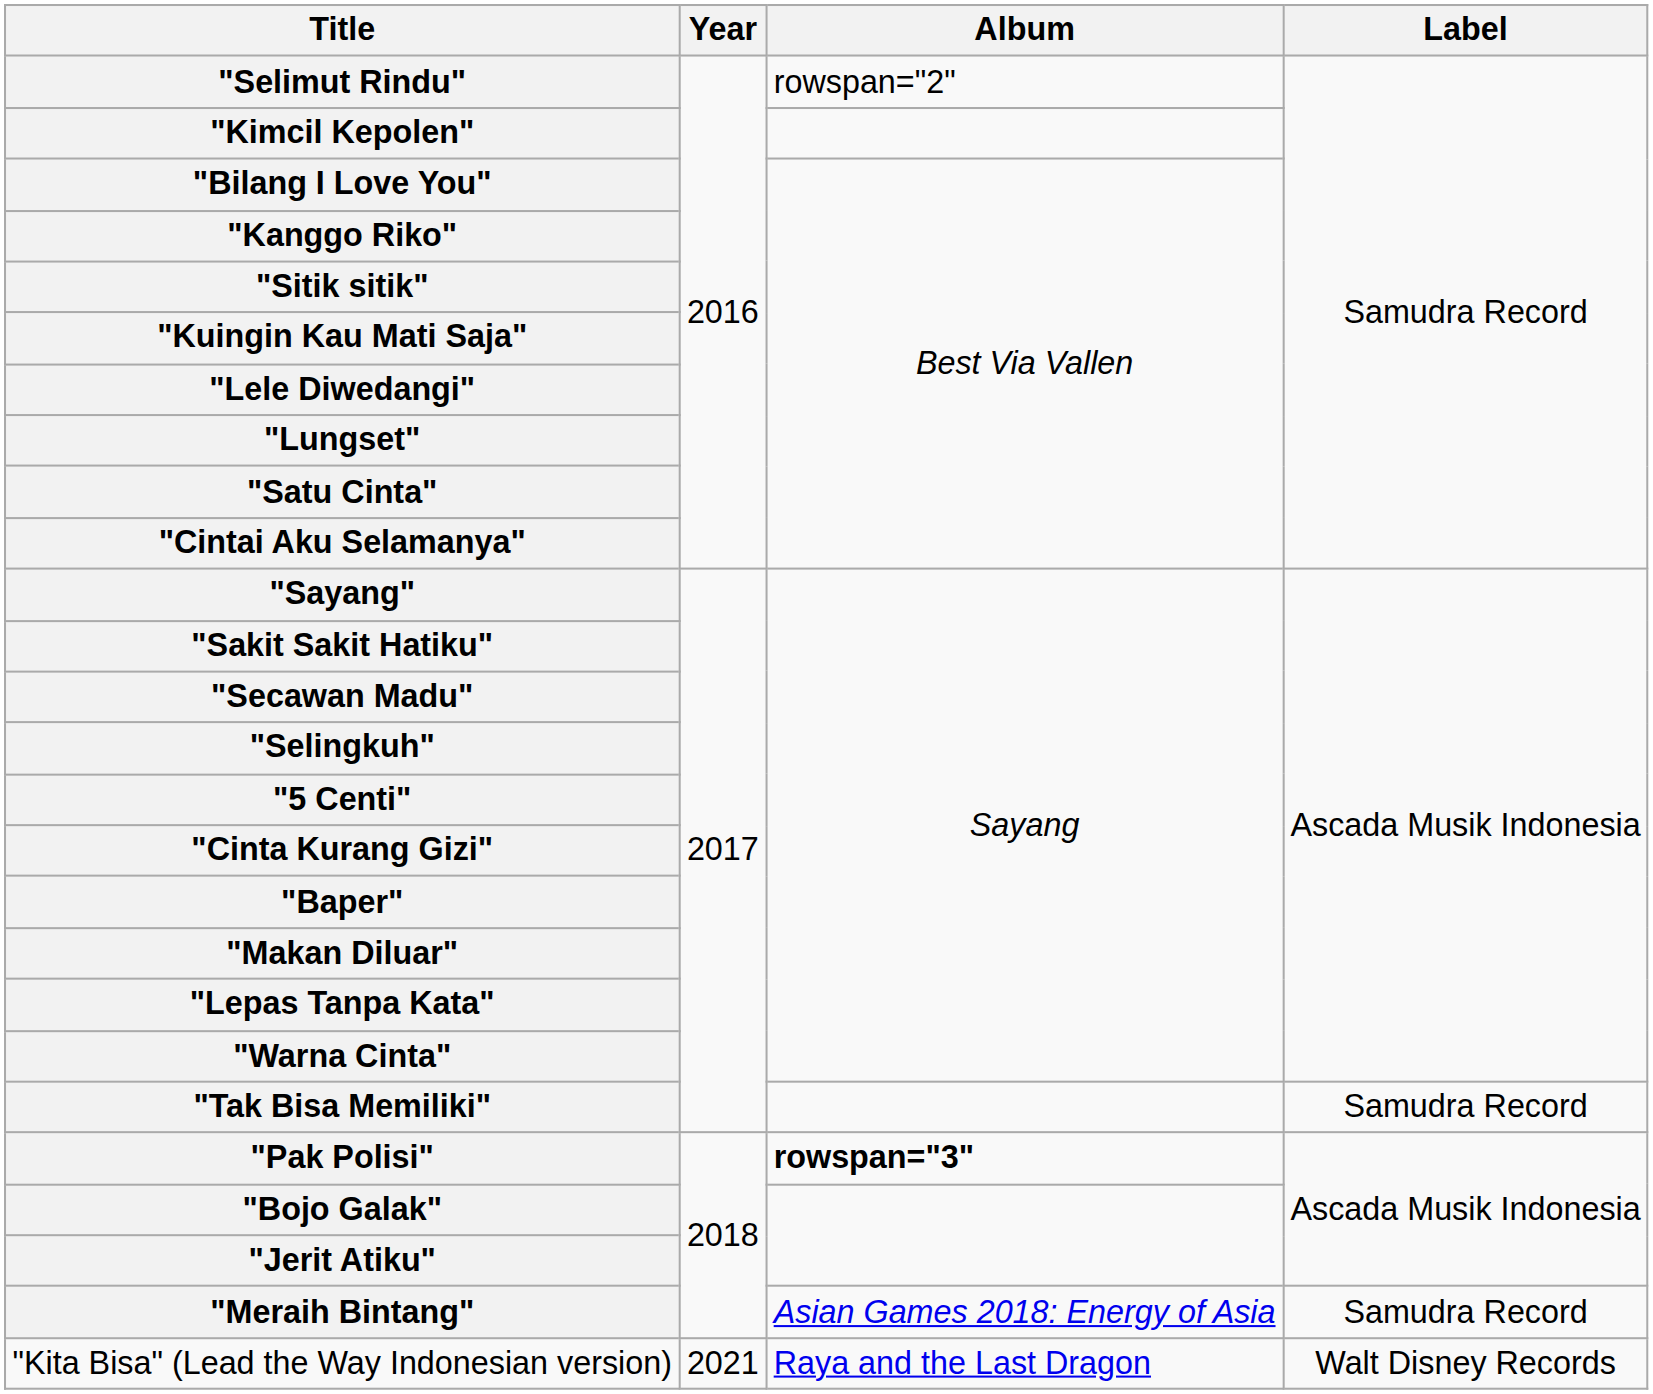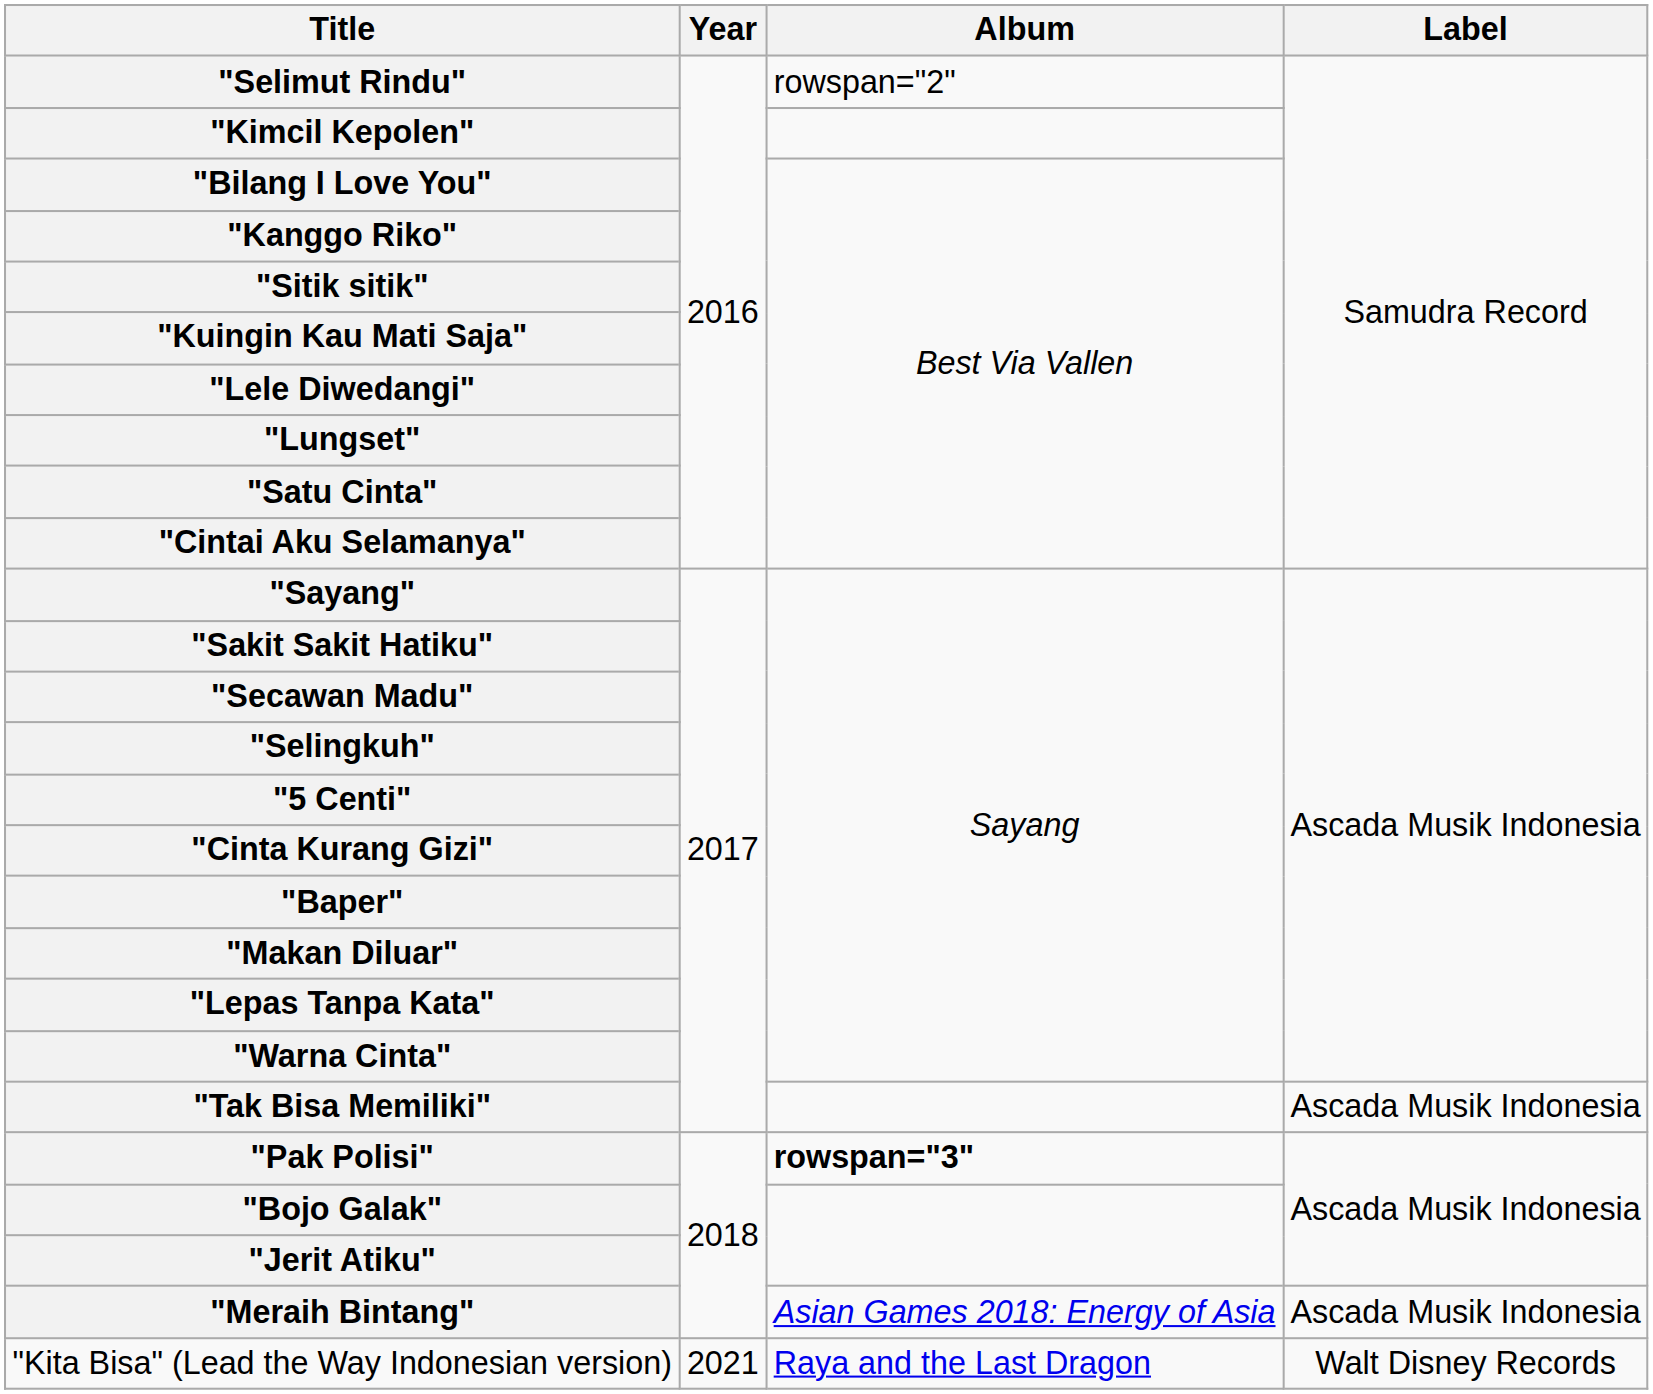"Tak Bisa Memiliki" | Label: Samudra Record -> Ascada Musik Indonesia
"Meraih Bintang" | Label: Samudra Record -> Ascada Musik Indonesia
